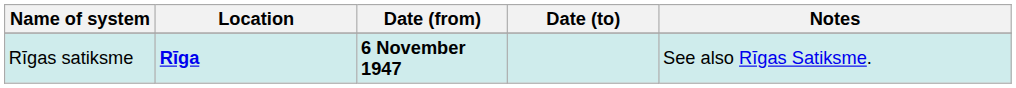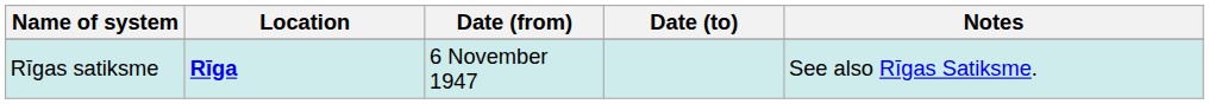Rīgas satiksme | Date (from): bold -> normal
